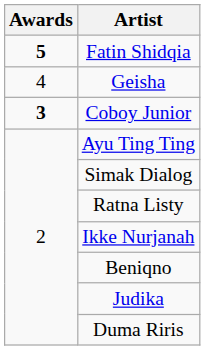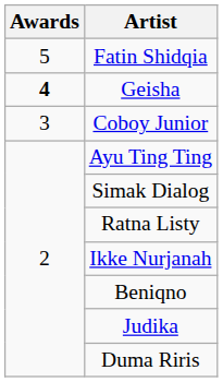Fatin Shidqia | Awards: bold -> normal
Geisha | Awards: normal -> bold
Coboy Junior | Awards: bold -> normal
